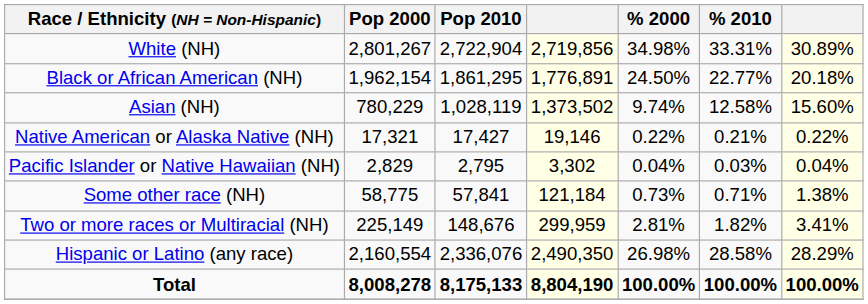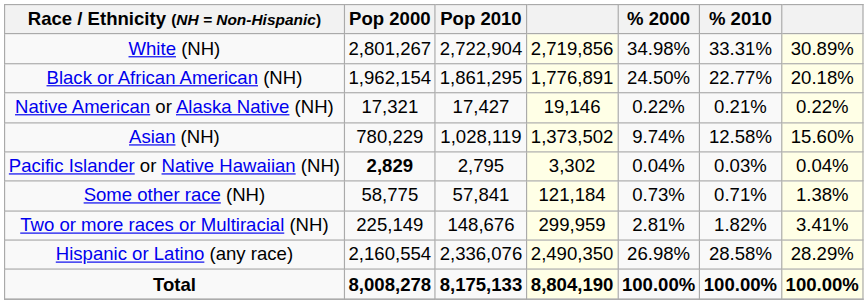rows swapped: Native American or Alaska Native (NH) <-> Asian (NH)
Pacific Islander or Native Hawaiian (NH) | Pop 2000: normal -> bold
